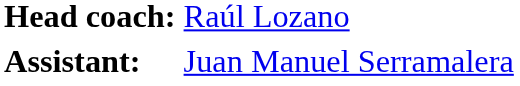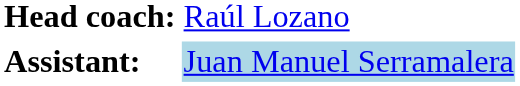Assistant: | column 2: no background -> lightblue background
